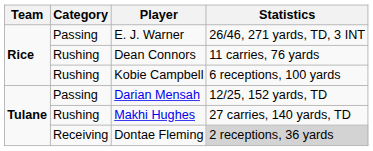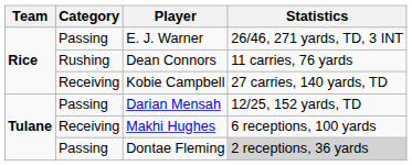Kobie Campbell | Category: Rushing -> Receiving
Kobie Campbell | Statistics: 6 receptions, 100 yards -> 27 carries, 140 yards, TD
Makhi Hughes | Category: Rushing -> Receiving
Makhi Hughes | Statistics: 27 carries, 140 yards, TD -> 6 receptions, 100 yards
Dontae Fleming | Category: Receiving -> Passing
